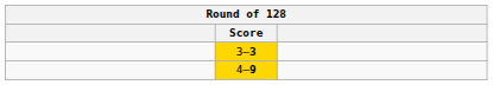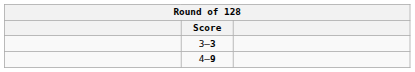3–3 | Score: gold background -> no background
4–9 | Score: gold background -> no background
